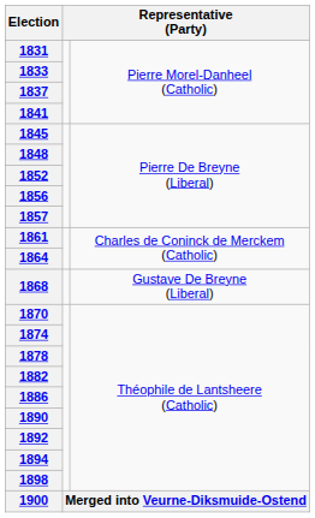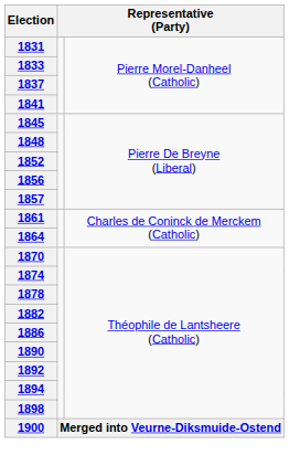- row: 1868 | Gustave De Breyne (Liberal)
